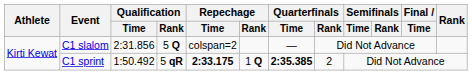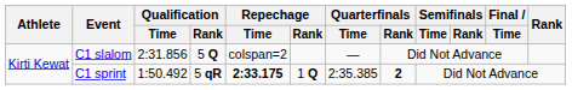C1 sprint | Quarterfinals / Time: bold -> normal
C1 sprint | Quarterfinals / Rank: normal -> bold
